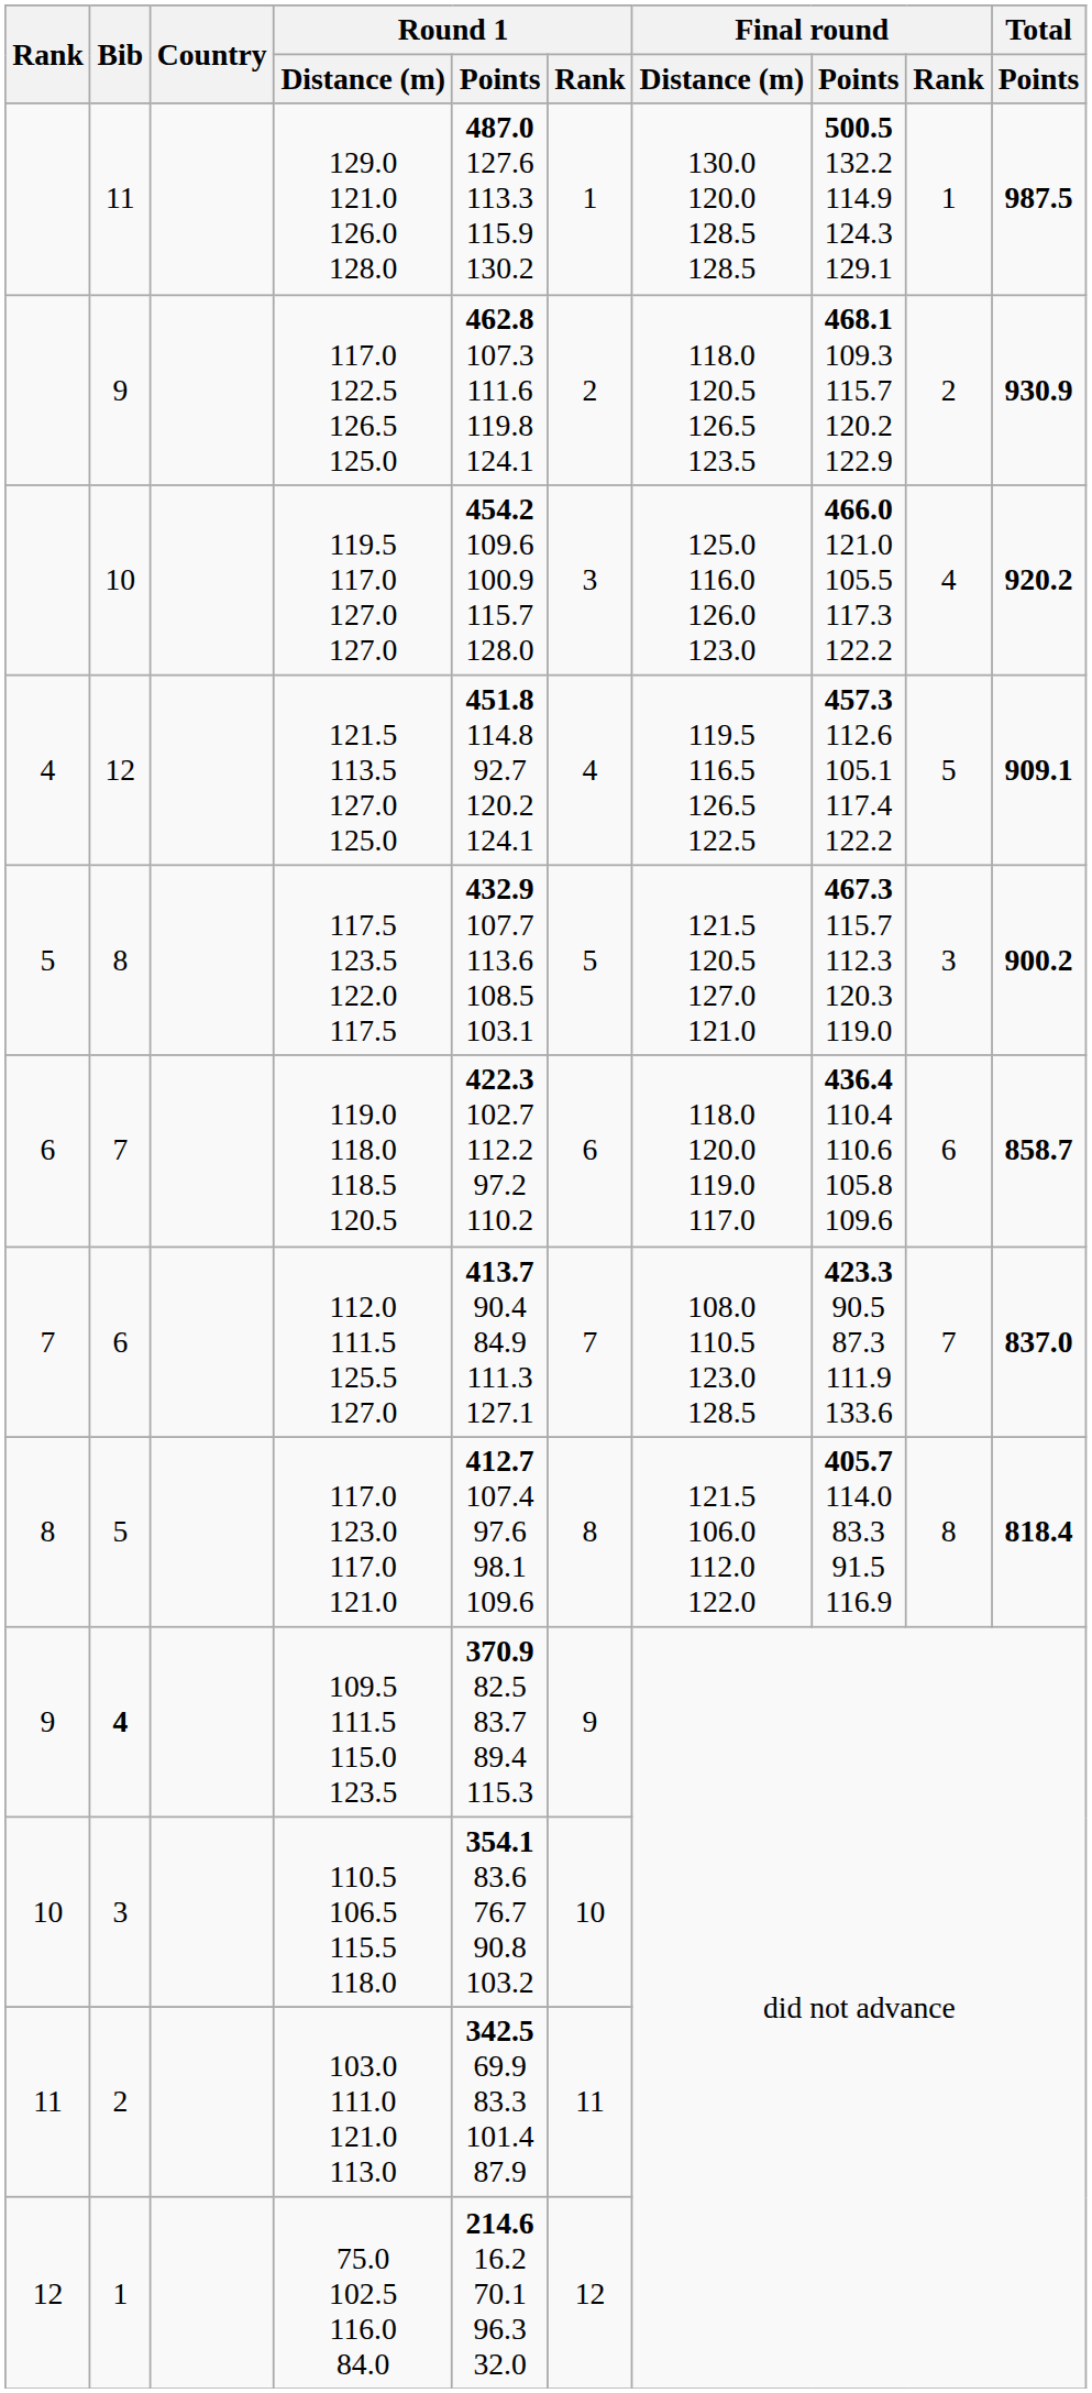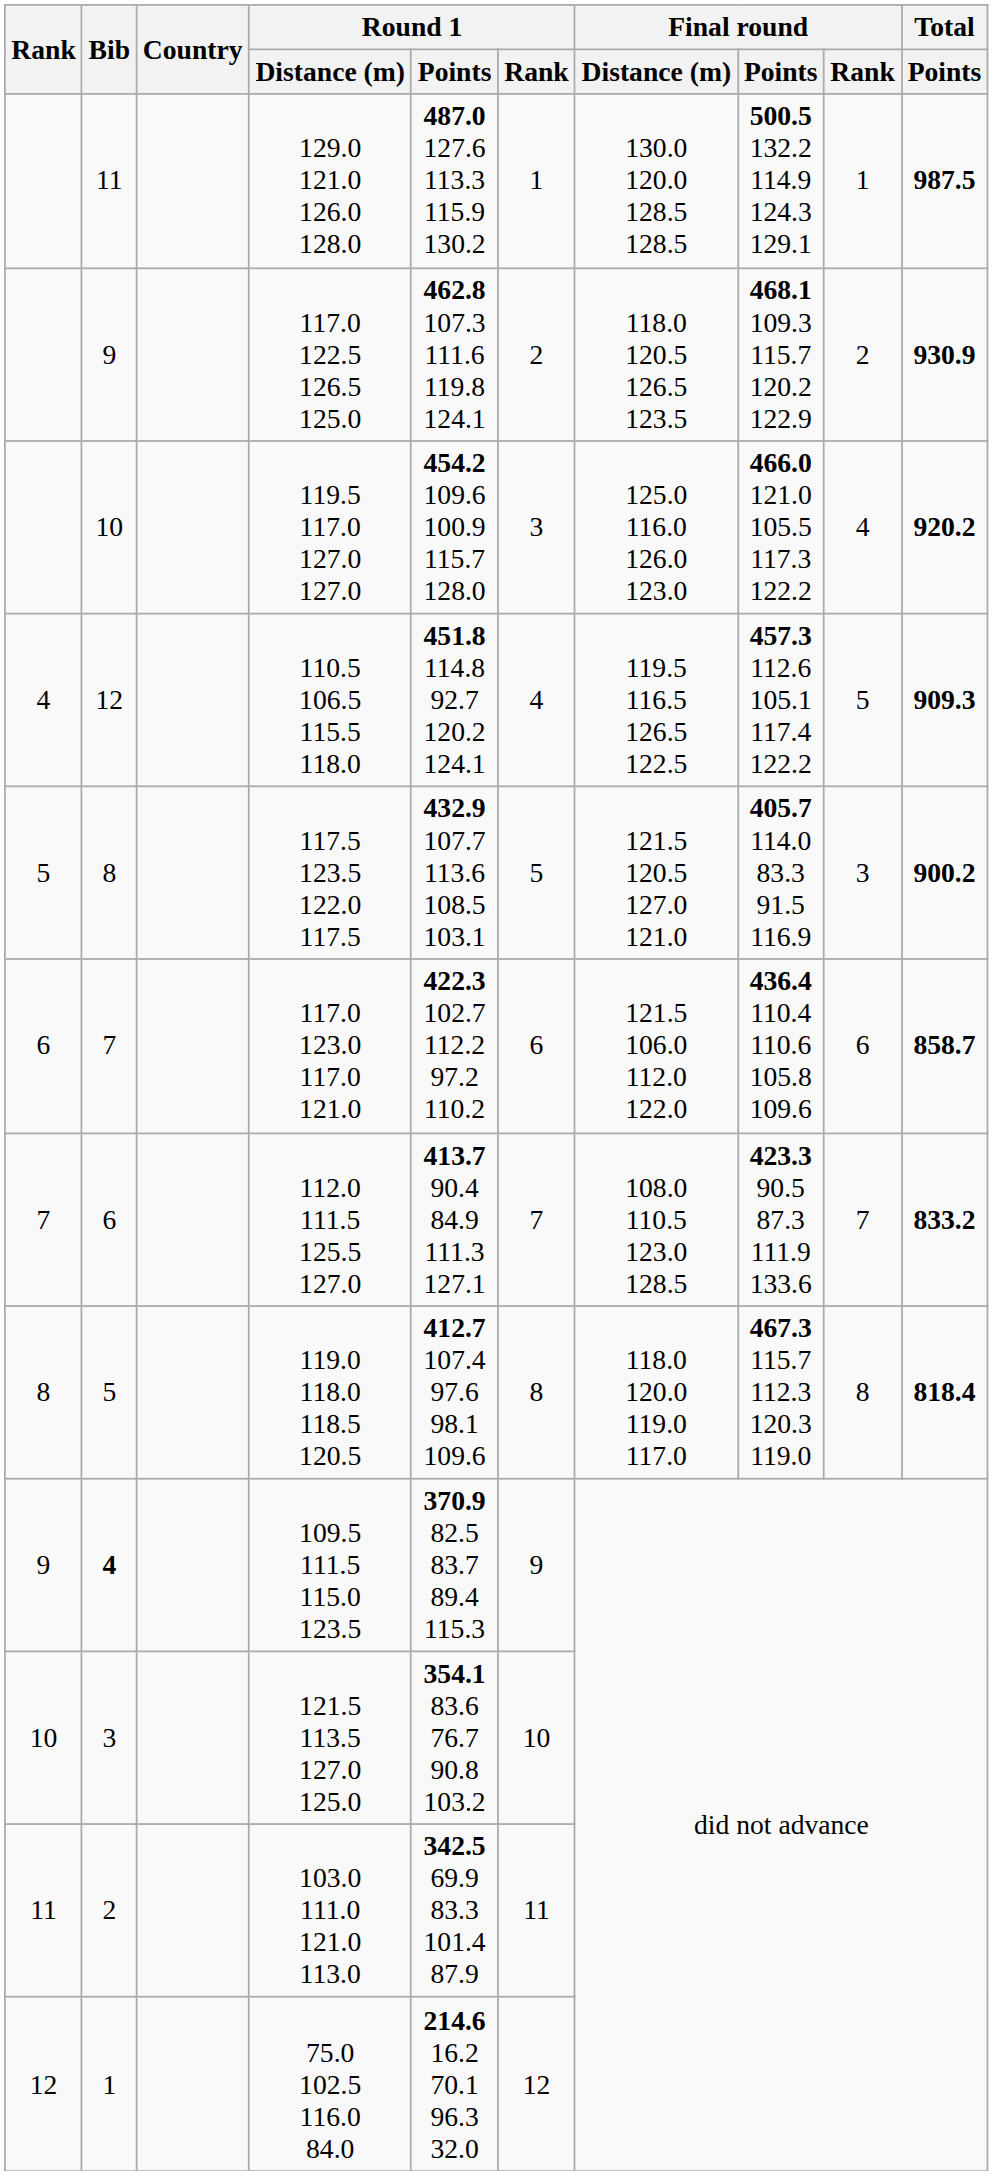row 6 | Round 1 / Distance (m): 121.5 113.5 127.0 125.0 -> 110.5 106.5 115.5 118.0
row 6 | Total / Points: 909.1 -> 909.3
row 7 | Final round / Points: 467.3 115.7 112.3 120.3 119.0 -> 405.7 114.0 83.3 91.5 116.9
row 8 | Round 1 / Distance (m): 119.0 118.0 118.5 120.5 -> 117.0 123.0 117.0 121.0
row 8 | Final round / Distance (m): 118.0 120.0 119.0 117.0 -> 121.5 106.0 112.0 122.0
row 9 | Total / Points: 837.0 -> 833.2
row 10 | Round 1 / Distance (m): 117.0 123.0 117.0 121.0 -> 119.0 118.0 118.5 120.5
row 10 | Final round / Distance (m): 121.5 106.0 112.0 122.0 -> 118.0 120.0 119.0 117.0
row 10 | Final round / Points: 405.7 114.0 83.3 91.5 116.9 -> 467.3 115.7 112.3 120.3 119.0
row 12 | Round 1 / Distance (m): 110.5 106.5 115.5 118.0 -> 121.5 113.5 127.0 125.0
